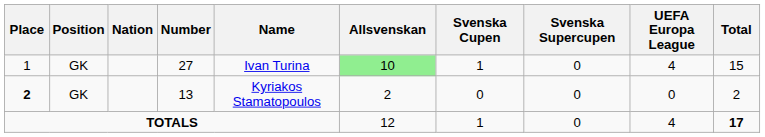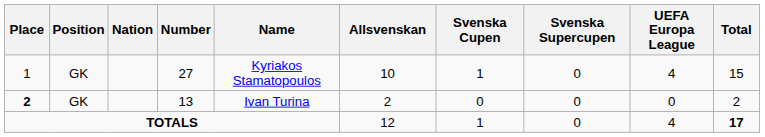row 2 | Name: Ivan Turina -> Kyriakos Stamatopoulos
row 2 | Allsvenskan: lightgreen background -> no background
row 3 | Name: Kyriakos Stamatopoulos -> Ivan Turina
